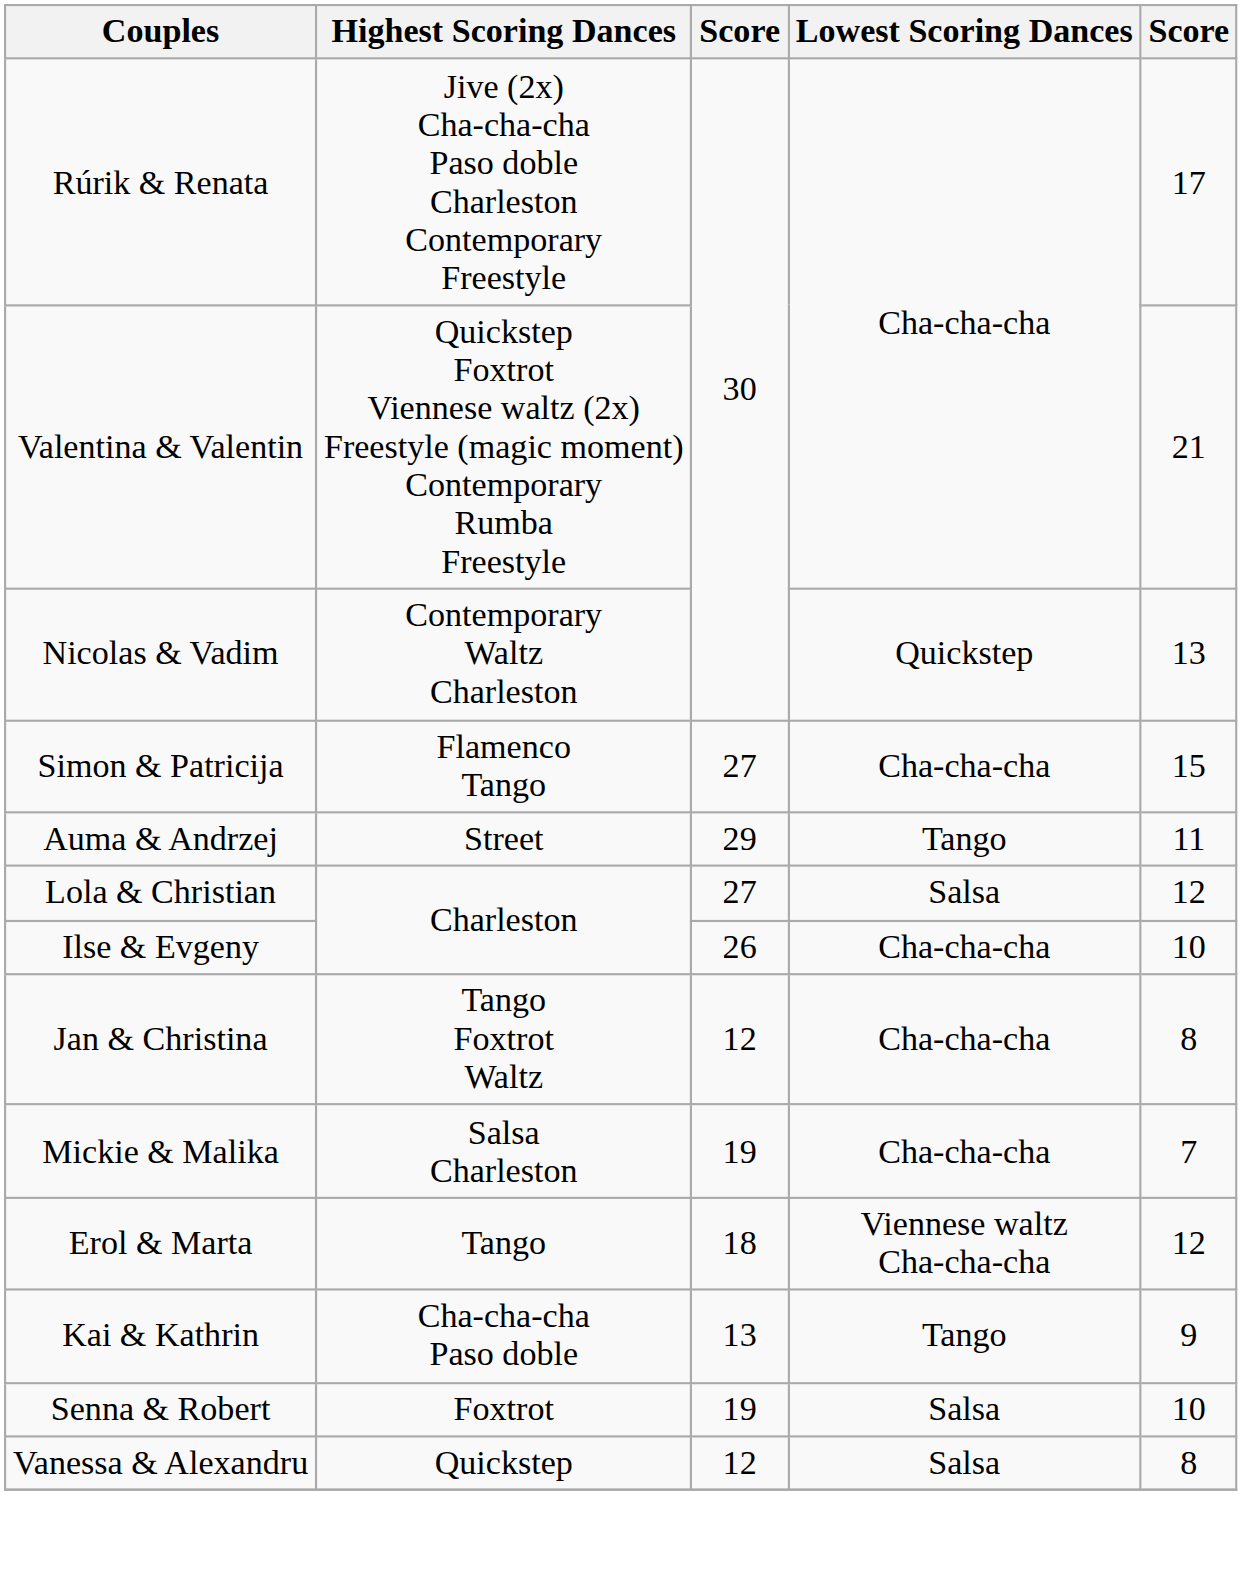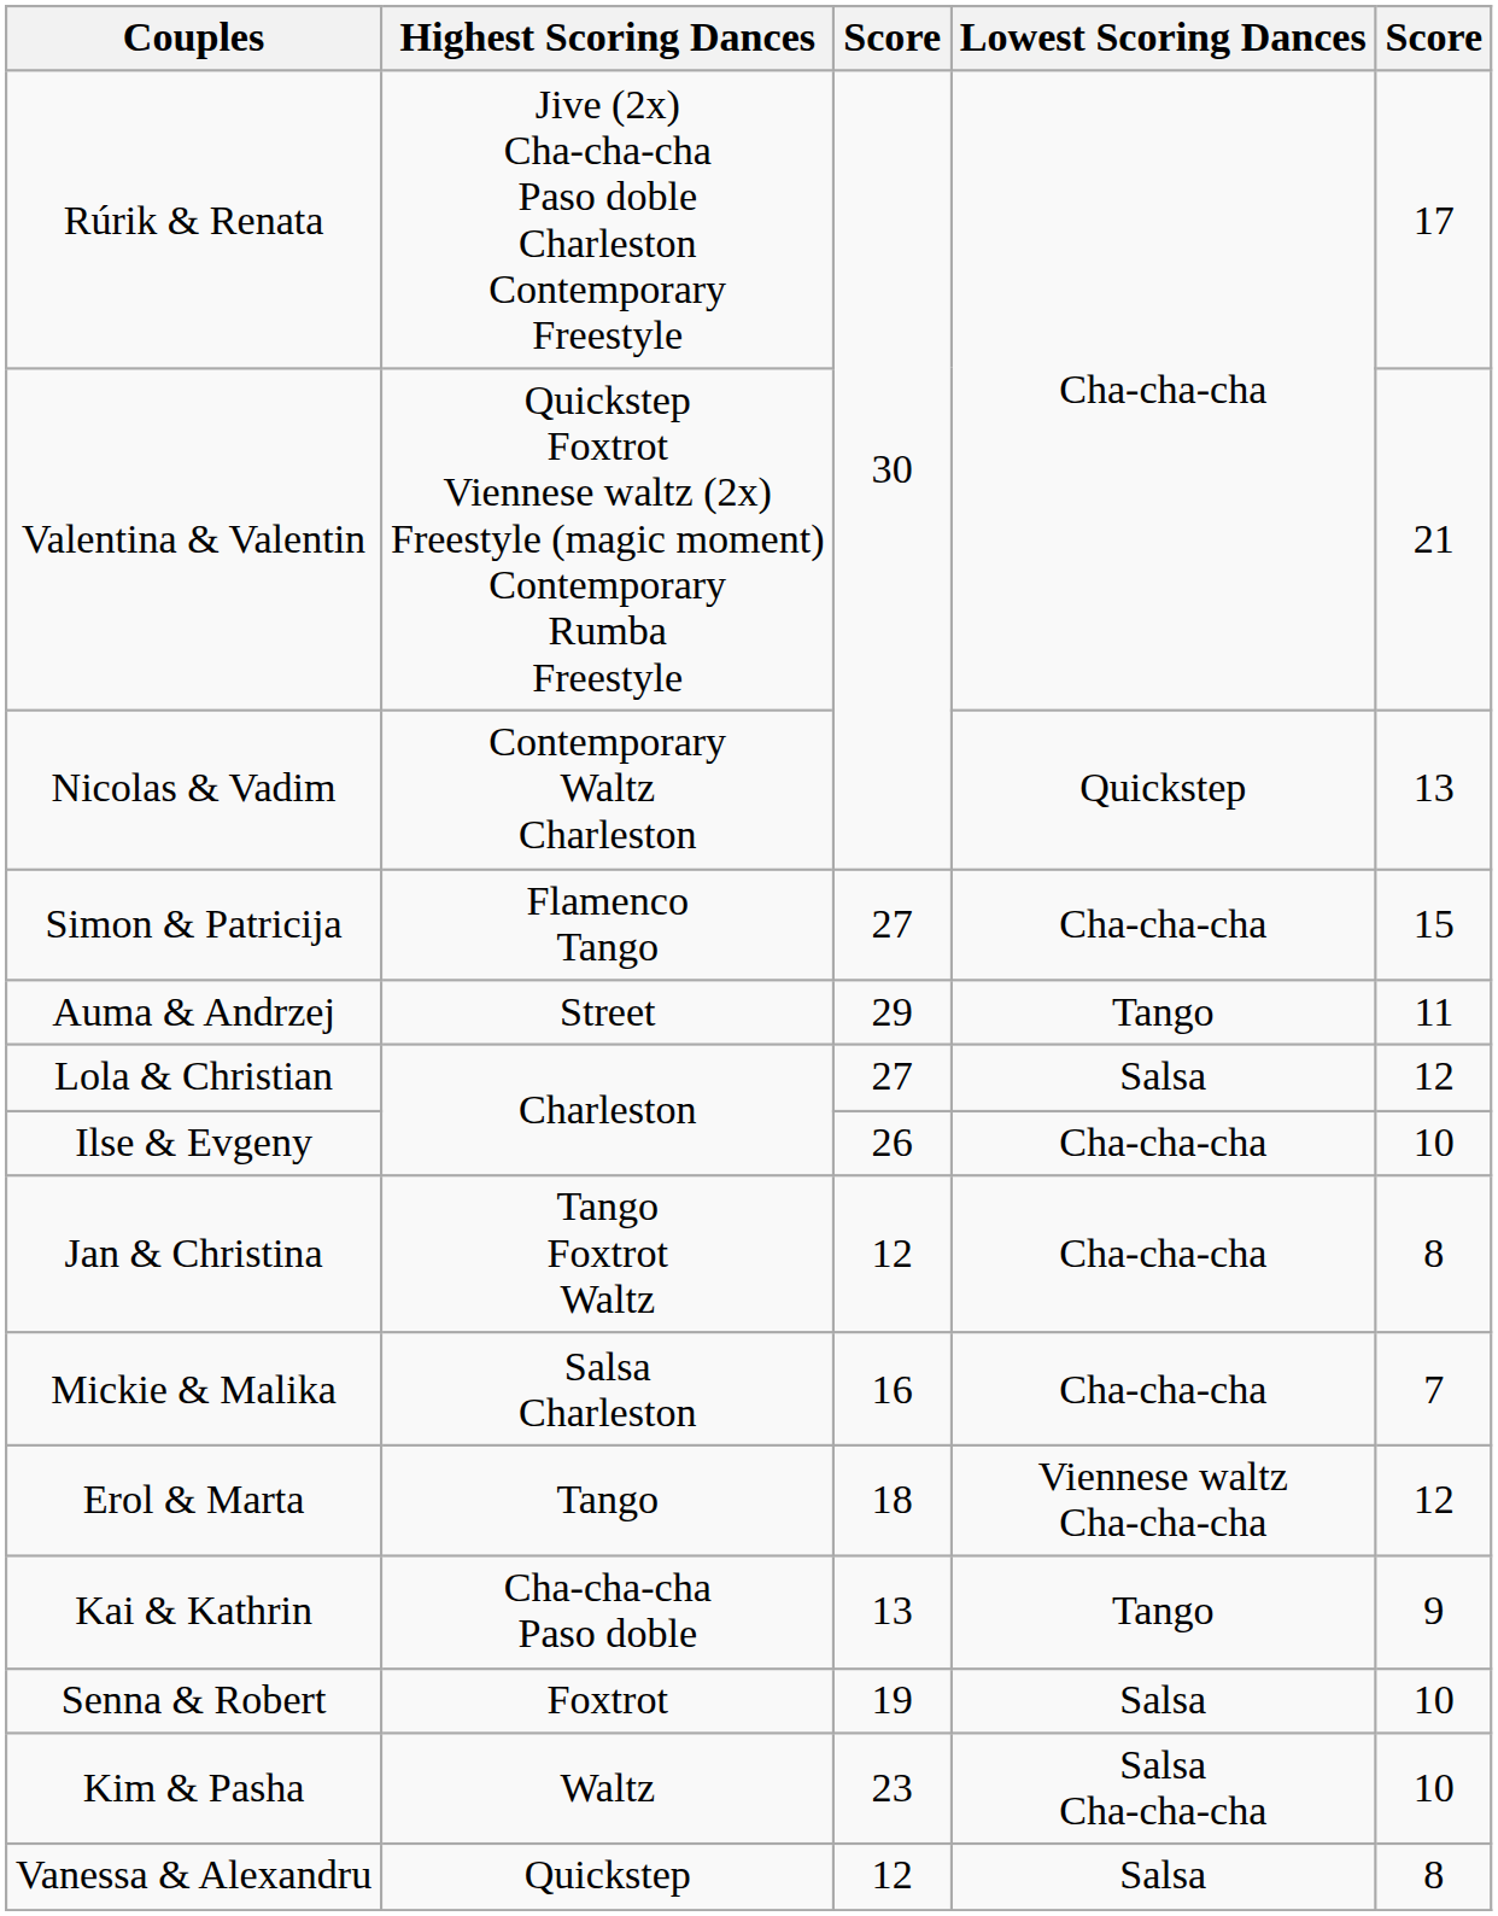Mickie & Malika | column 3: 19 -> 16
+ row: Kim & Pasha | Waltz | 23 | Salsa Cha-cha-cha | 10
